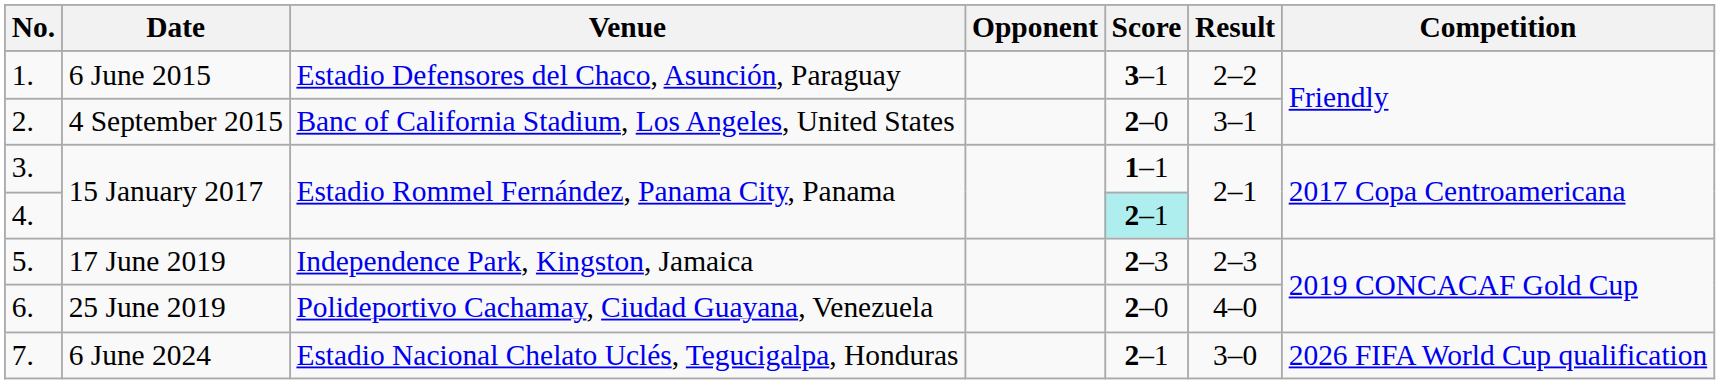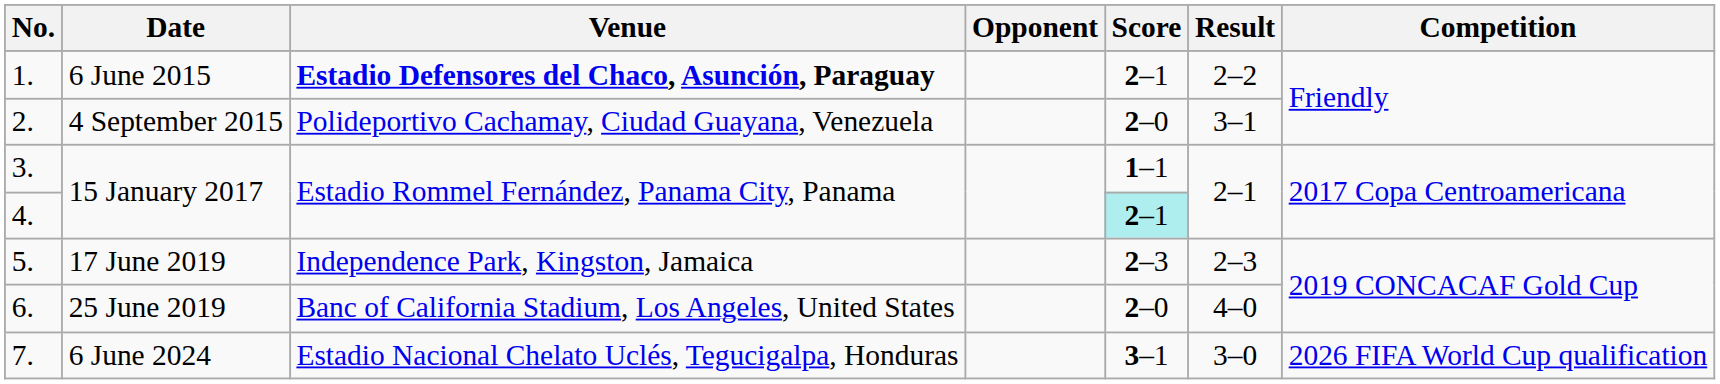1. | Venue: normal -> bold
1. | Score: 3–1 -> 2–1
2. | Venue: Banc of California Stadium, Los Angeles, United States -> Polideportivo Cachamay, Ciudad Guayana, Venezuela
6. | Venue: Polideportivo Cachamay, Ciudad Guayana, Venezuela -> Banc of California Stadium, Los Angeles, United States
7. | Score: 2–1 -> 3–1
